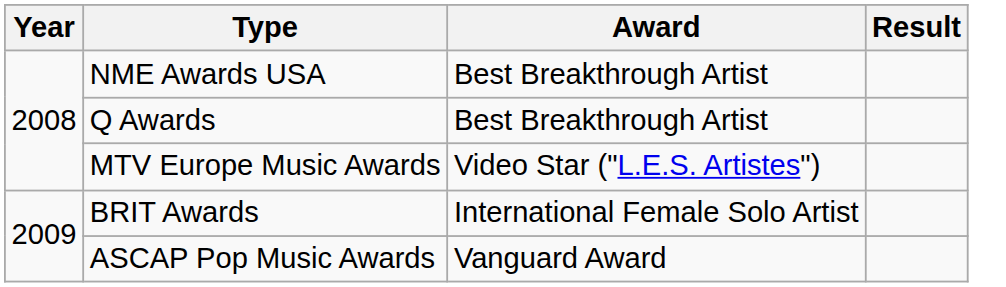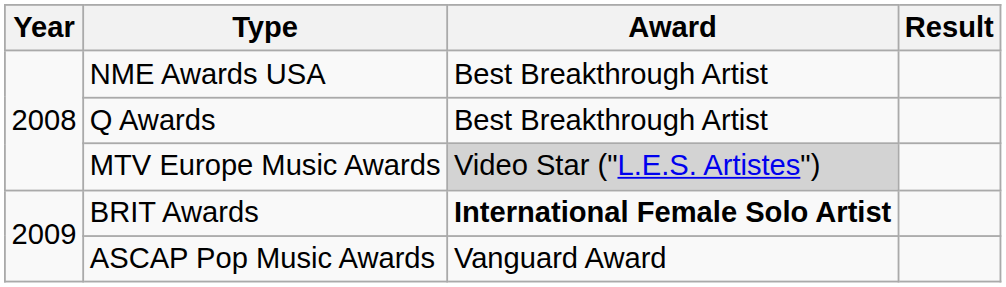MTV Europe Music Awards | Award: no background -> lightgrey background
BRIT Awards | Award: normal -> bold
